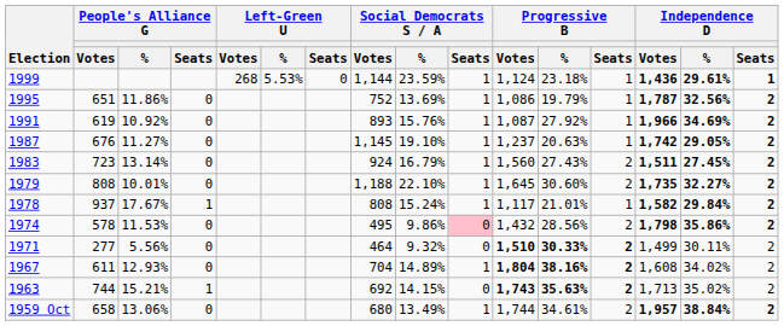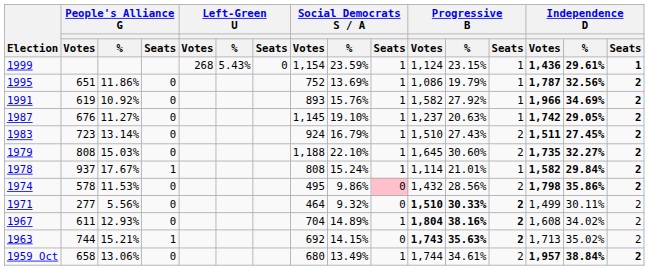1999 | Left-Green U / %: 5.53% -> 5.43%
1999 | Social Democrats S / A / Votes: 1,144 -> 1,154
1999 | Progressive B / %: 23.18% -> 23.15%
1991 | Progressive B / Votes: 1,087 -> 1,582
1983 | Progressive B / Votes: 1,560 -> 1,510
1979 | People's Alliance G / %: 10.01% -> 15.03%
1978 | Progressive B / Votes: 1,117 -> 1,114
